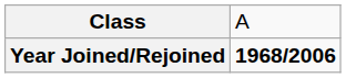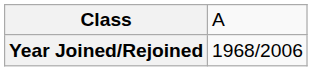Year Joined/Rejoined | column 2: bold -> normal
